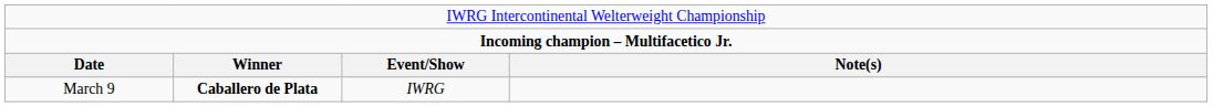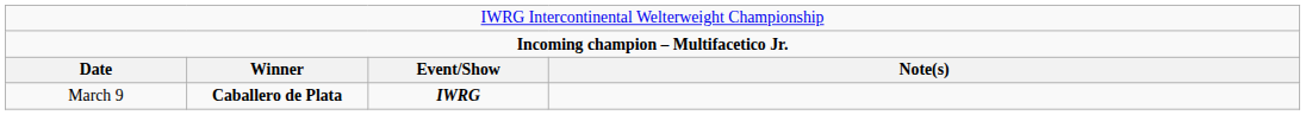March 9 | column 3: normal -> bold
